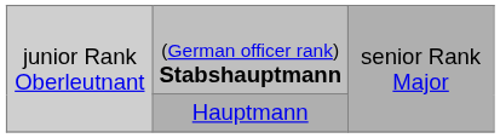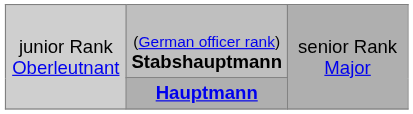junior Rank Oberleutnant / Hauptmann | column 2: normal -> bold
